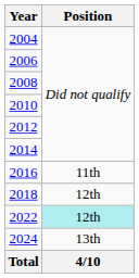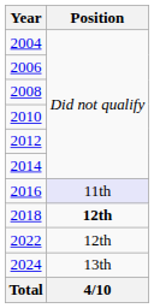2016 | Position: no background -> lavender background
2018 | Position: normal -> bold
2022 | Position: paleturquoise background -> no background
